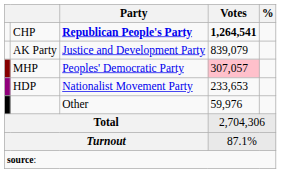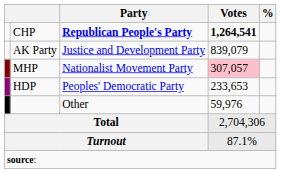MHP | Party: Peoples' Democratic Party -> Nationalist Movement Party
HDP | Party: Nationalist Movement Party -> Peoples' Democratic Party
